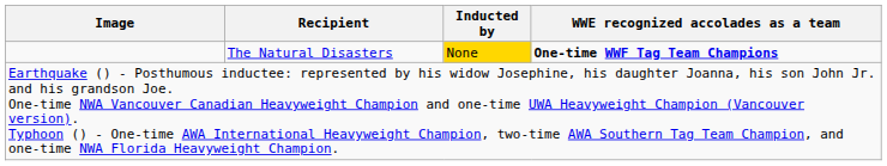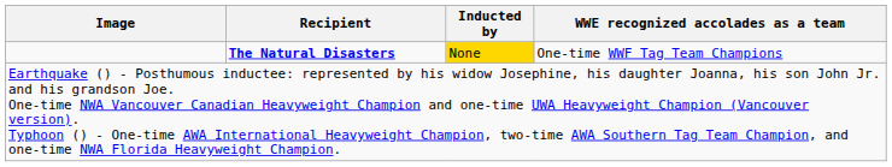row 2 | Recipient: normal -> bold
row 2 | WWE recognized accolades as a team: bold -> normal
